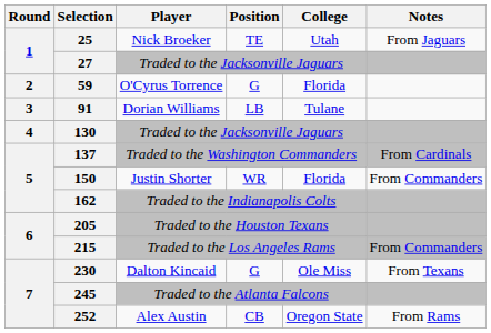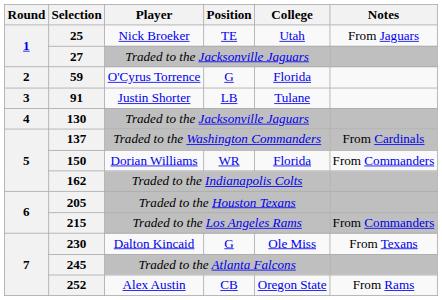91 | Player: Dorian Williams -> Justin Shorter
150 | Player: Justin Shorter -> Dorian Williams
